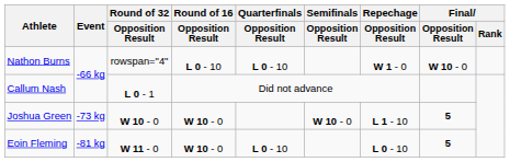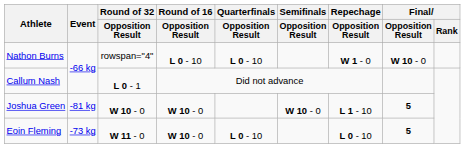Joshua Green | Event: -73 kg -> -81 kg
Eoin Fleming | Event: -81 kg -> -73 kg
